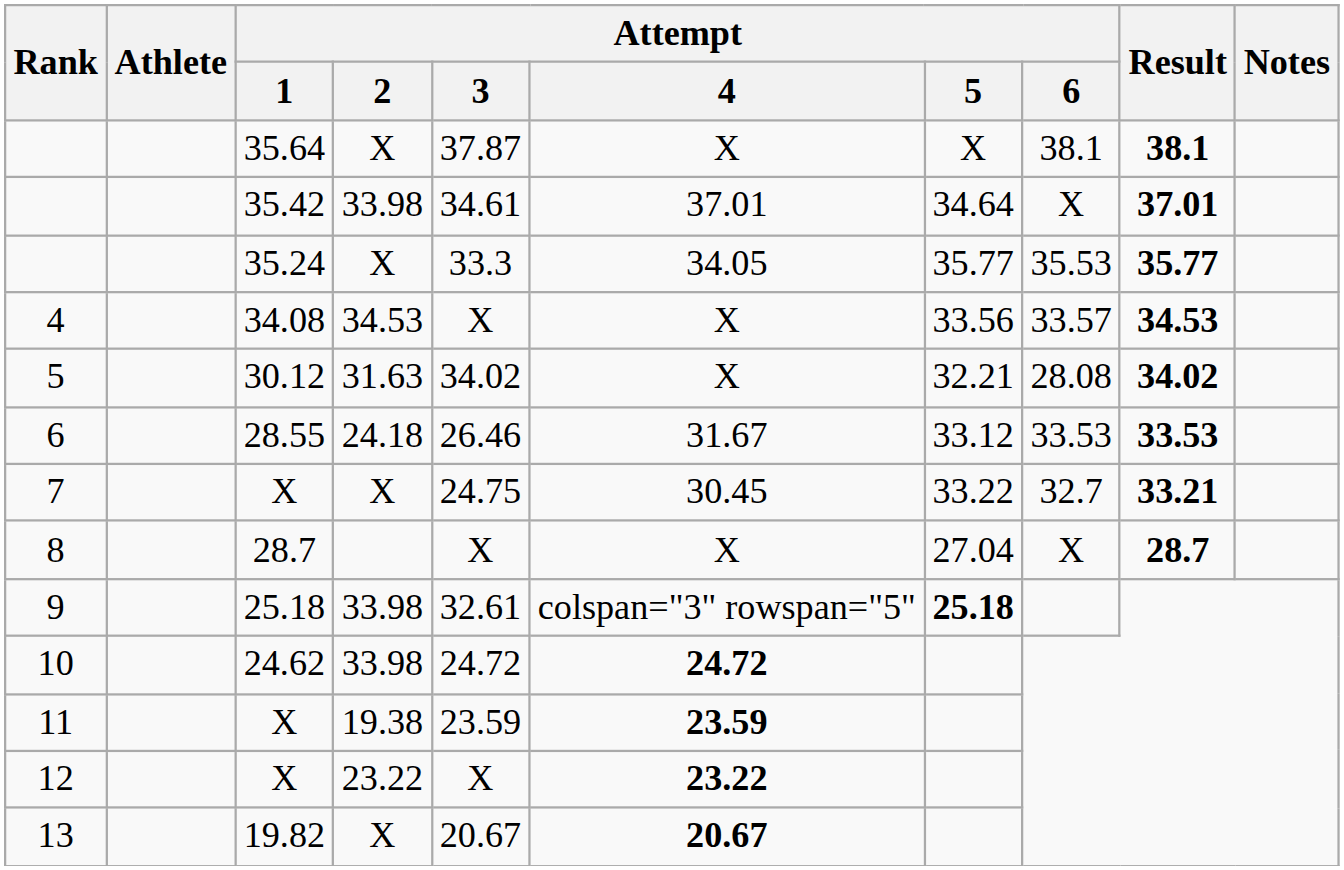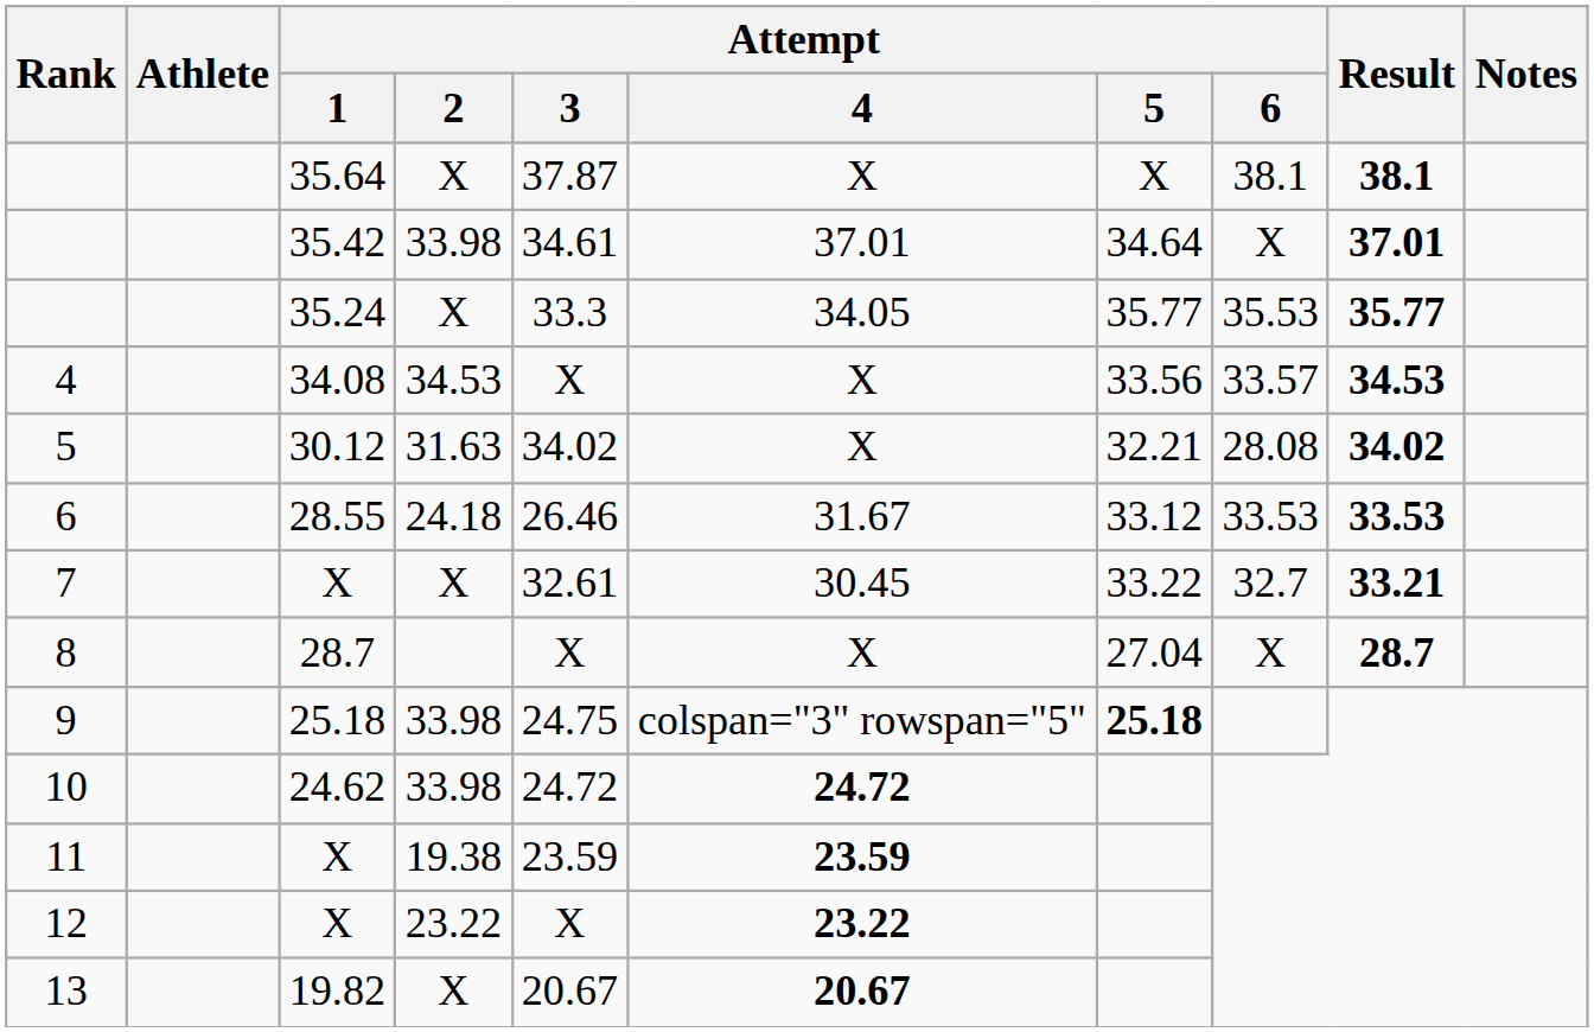7 | Attempt / 3: 24.75 -> 32.61
9 | Attempt / 3: 32.61 -> 24.75
